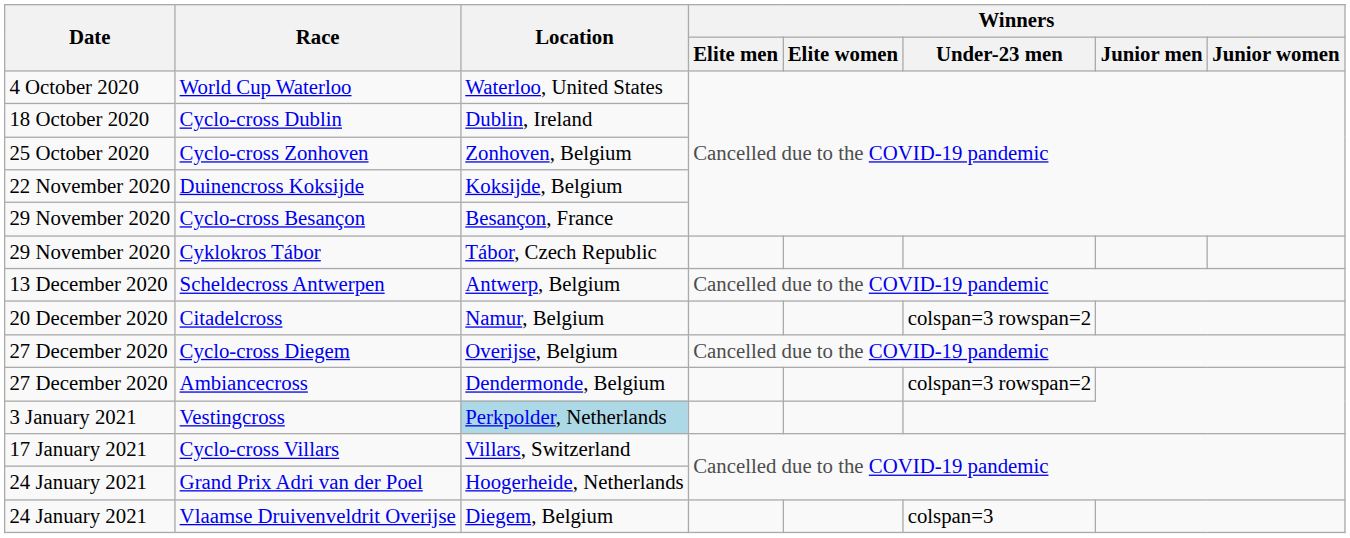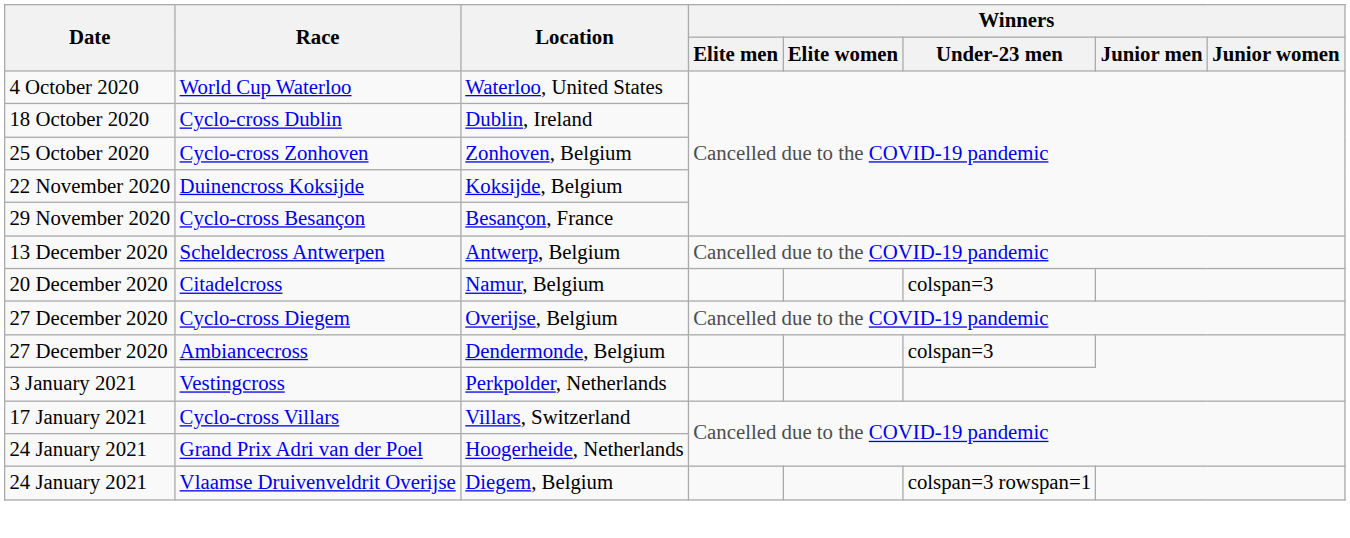- row: 29 November 2020 | Cyklokros Tábor | Tábor, Czech Republic
Citadelcross | Winners / Under-23 men: colspan=3 rowspan=2 -> colspan=3
Ambiancecross | Winners / Under-23 men: colspan=3 rowspan=2 -> colspan=3
Vestingcross | Location: lightblue background -> no background
Vlaamse Druivenveldrit Overijse | Winners / Under-23 men: colspan=3 -> colspan=3 rowspan=1
